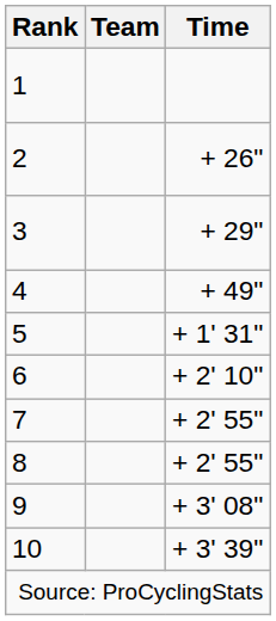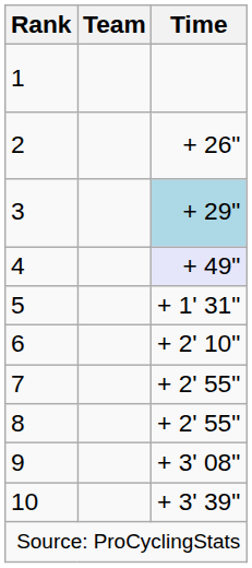3 | Time: no background -> lightblue background
4 | Time: no background -> lavender background
